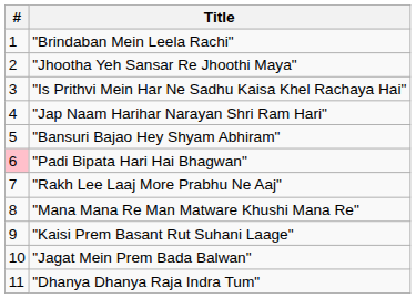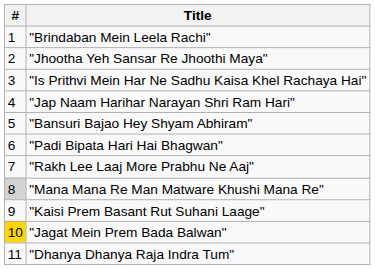"Padi Bipata Hari Hai Bhagwan" | #: pink background -> no background
"Mana Mana Re Man Matware Khushi Mana Re" | #: no background -> lightgrey background
"Jagat Mein Prem Bada Balwan" | #: no background -> gold background
